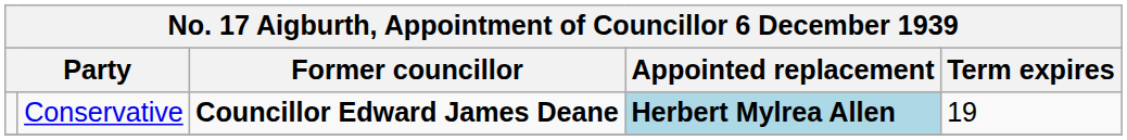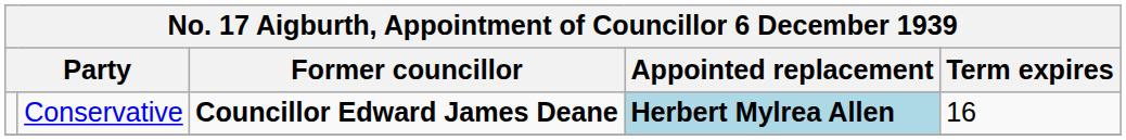Conservative | Term expires: 19 -> 16
